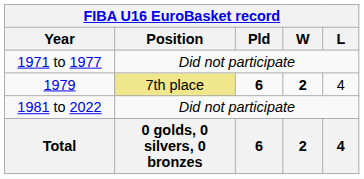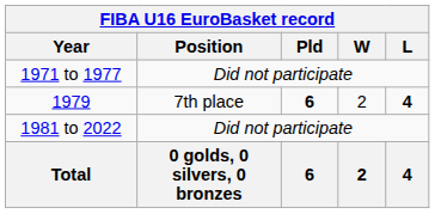1979 | Position: khaki background -> no background
1979 | W: bold -> normal
1979 | L: normal -> bold
